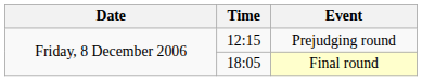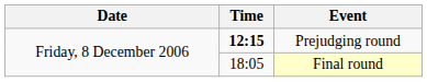Prejudging round | Time: normal -> bold
